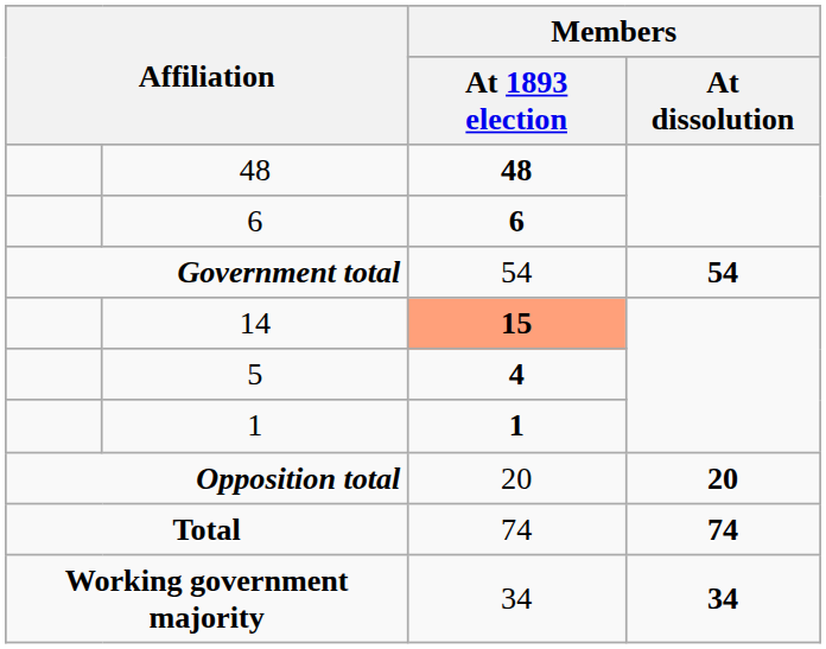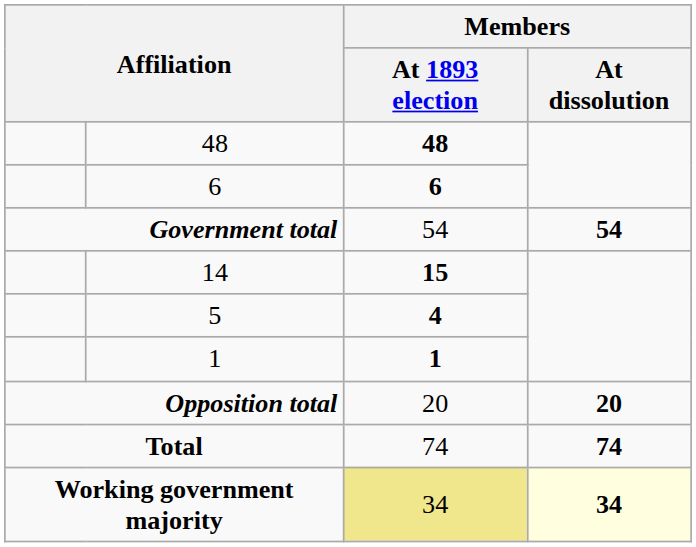14 | Members / At 1893 election: lightsalmon background -> no background
Working government majority | Members / At 1893 election: no background -> khaki background
Working government majority | Members / At dissolution: no background -> lightyellow background
